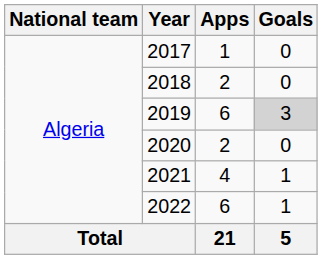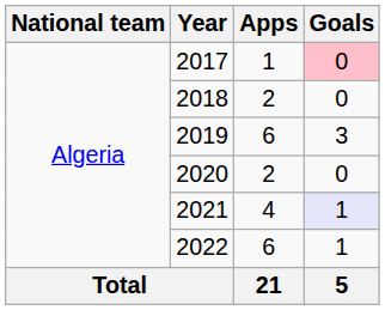2017 | Goals: no background -> pink background
2019 | Goals: lightgrey background -> no background
2021 | Goals: no background -> lavender background
